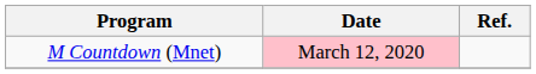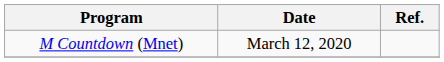M Countdown (Mnet) | Date: pink background -> no background
